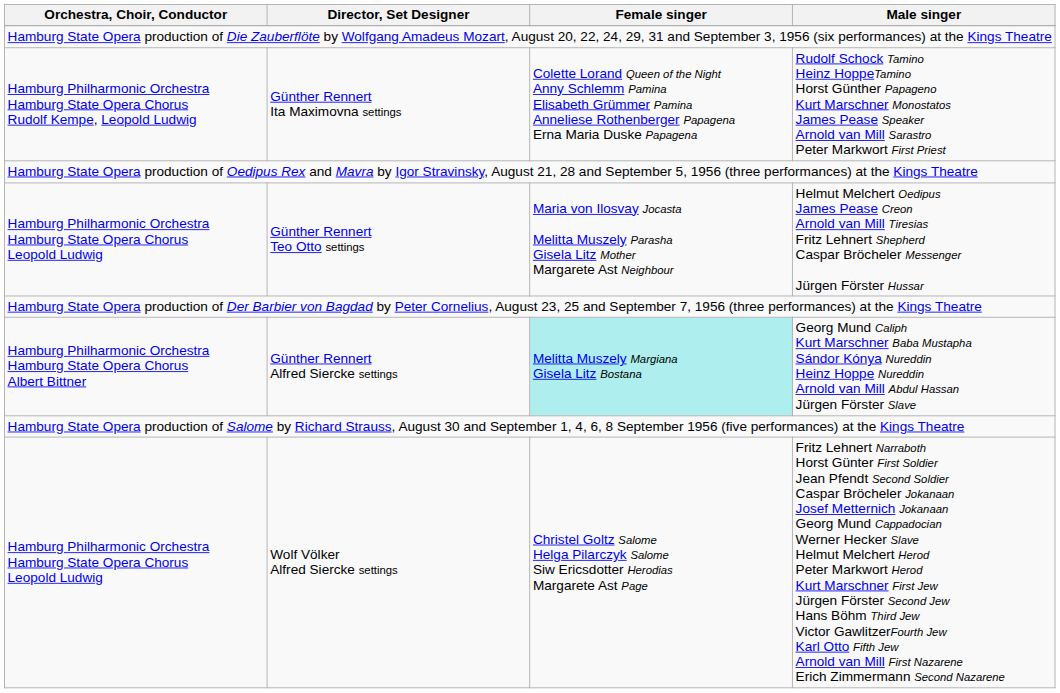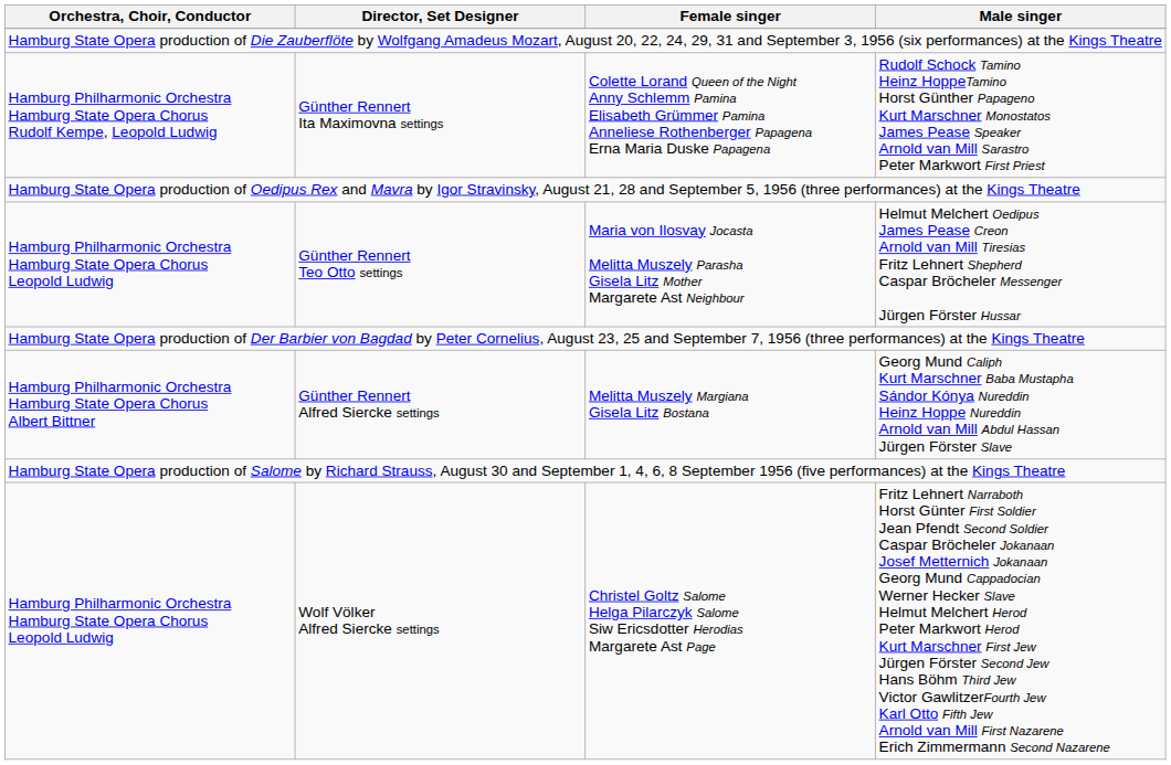Günther Rennert Alfred Siercke settings | Female singer: paleturquoise background -> no background
